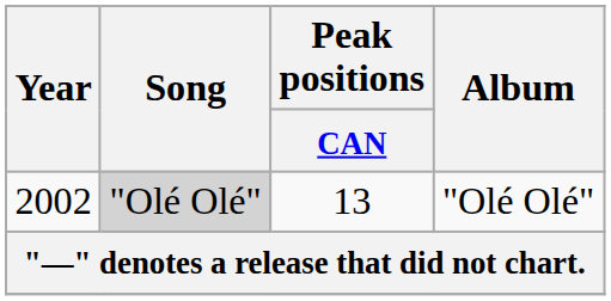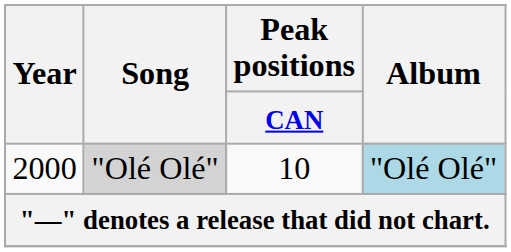row 3 | Year: 2002 -> 2000
row 3 | Peak positions / CAN: 13 -> 10
row 3 | Album: no background -> lightblue background
